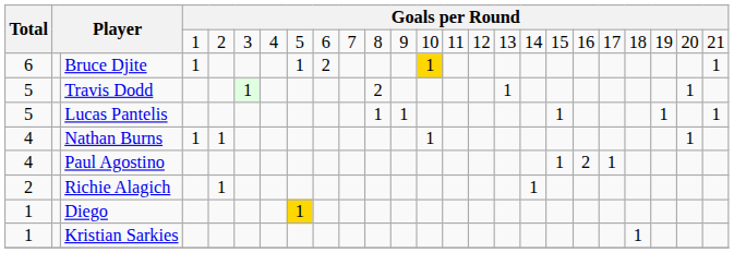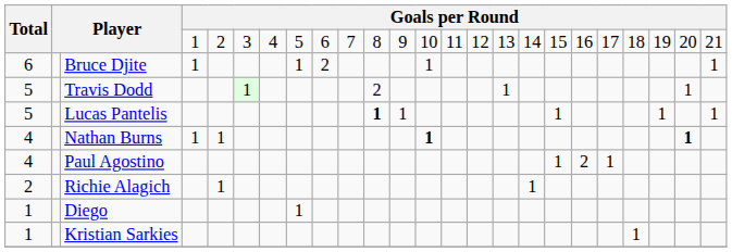Bruce Djite | column 13: gold background -> no background
Lucas Pantelis | column 11: normal -> bold
Nathan Burns | column 13: normal -> bold
Nathan Burns | column 23: normal -> bold
Diego | column 8: gold background -> no background
